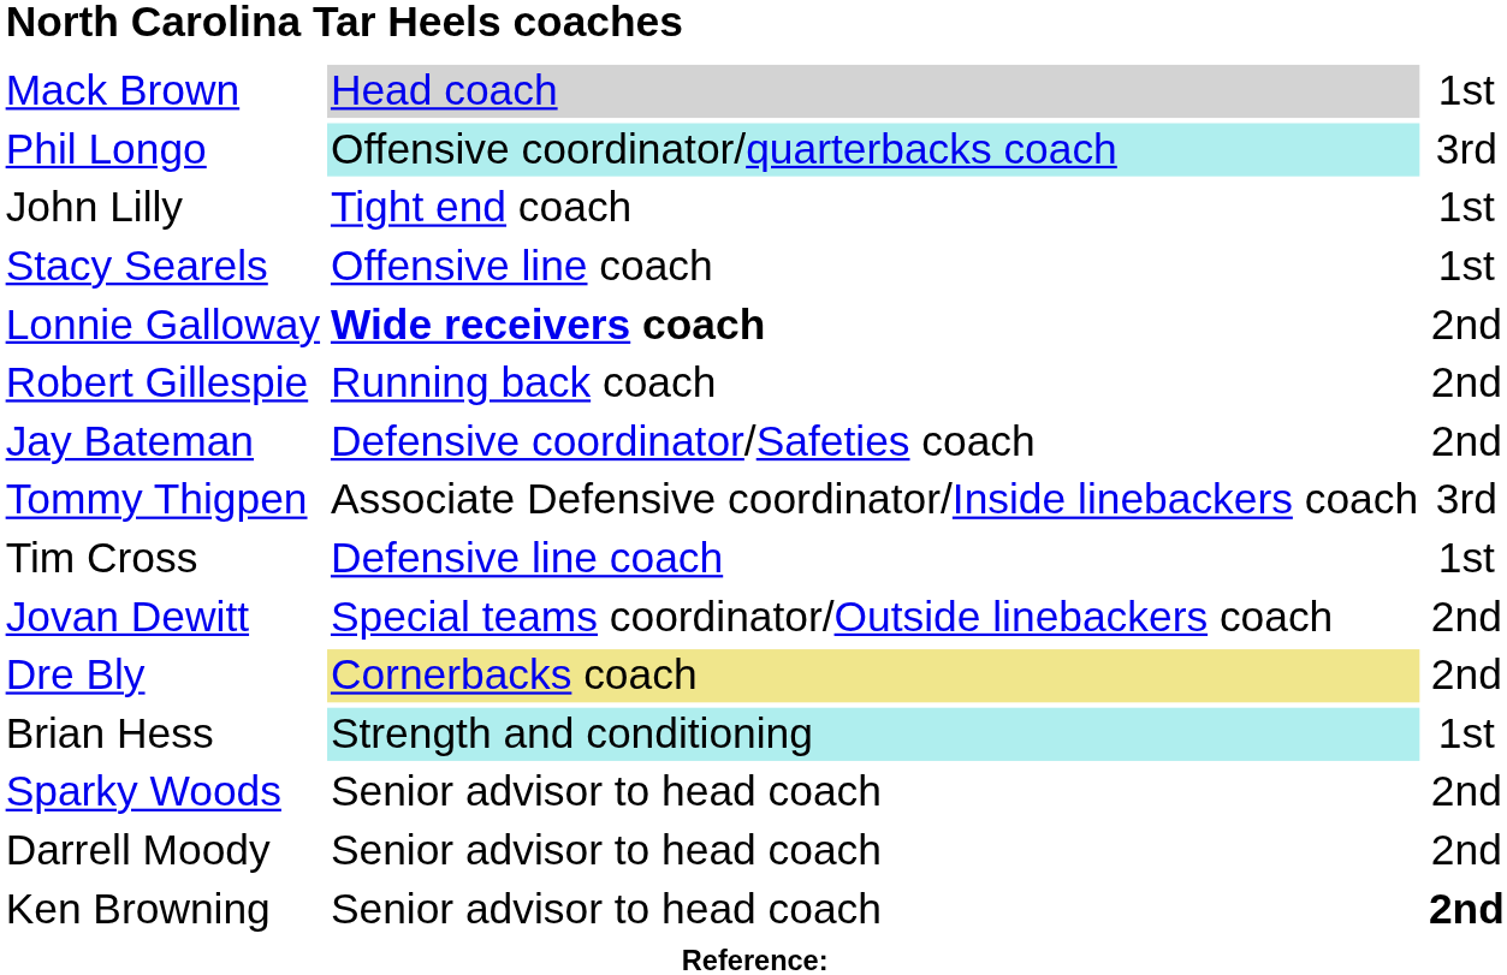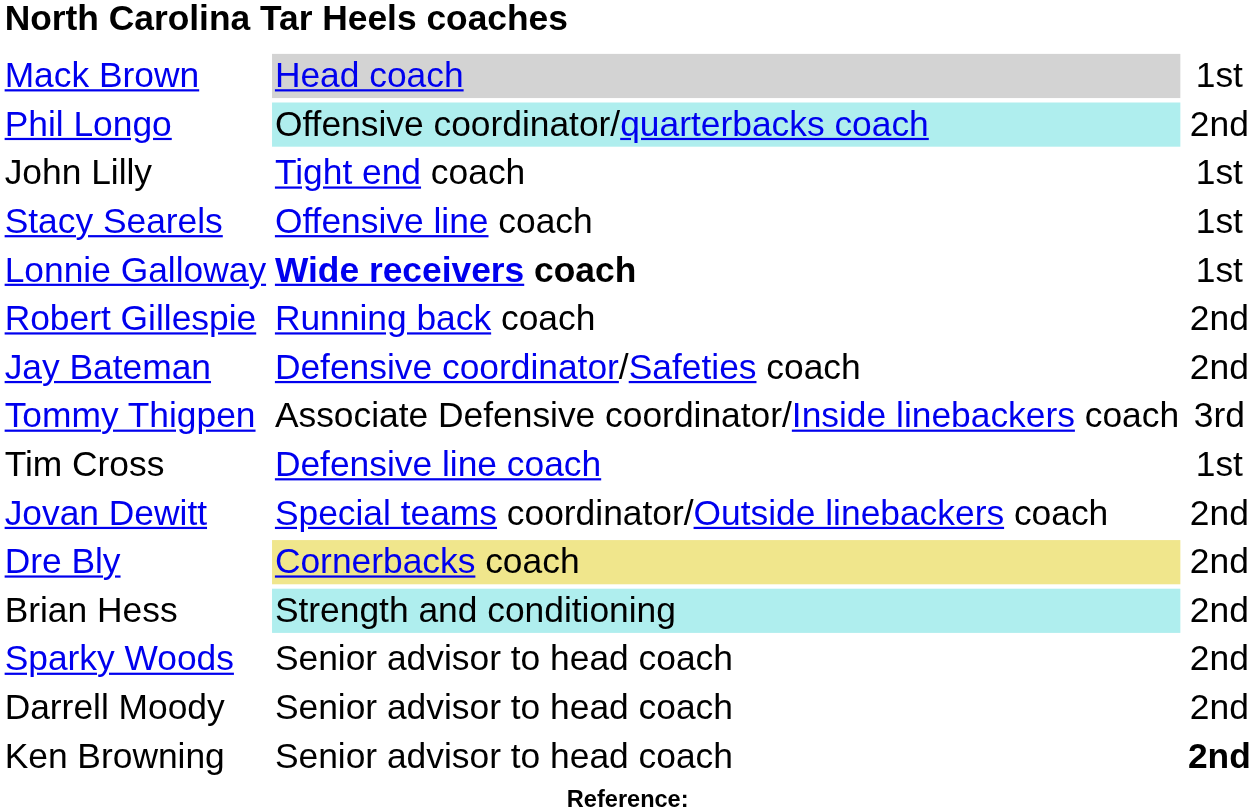Phil Longo | column 3: 3rd -> 2nd
Lonnie Galloway | column 3: 2nd -> 1st
Brian Hess | column 3: 1st -> 2nd
